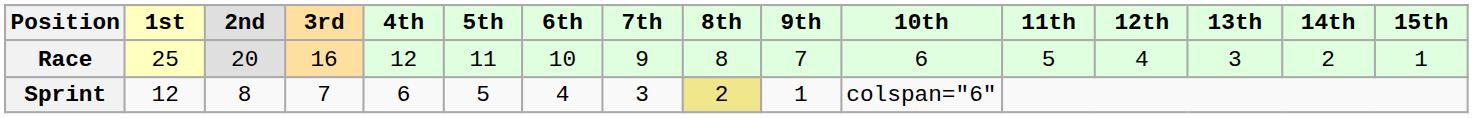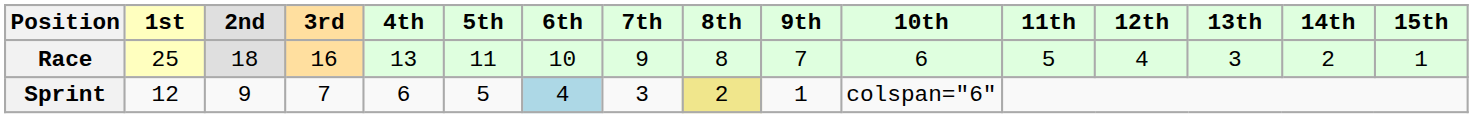Race | 2nd: 20 -> 18
Race | 4th: 12 -> 13
Sprint | 2nd: 8 -> 9
Sprint | 6th: no background -> lightblue background
